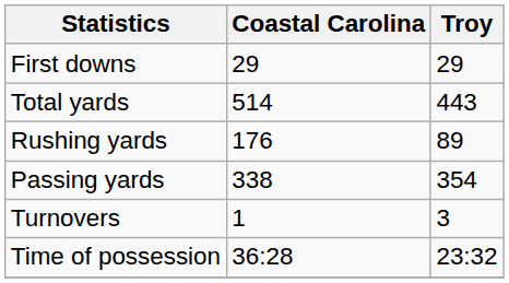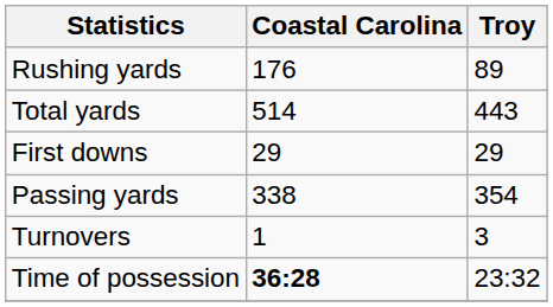rows swapped: First downs <-> Rushing yards
Time of possession | Coastal Carolina: normal -> bold
